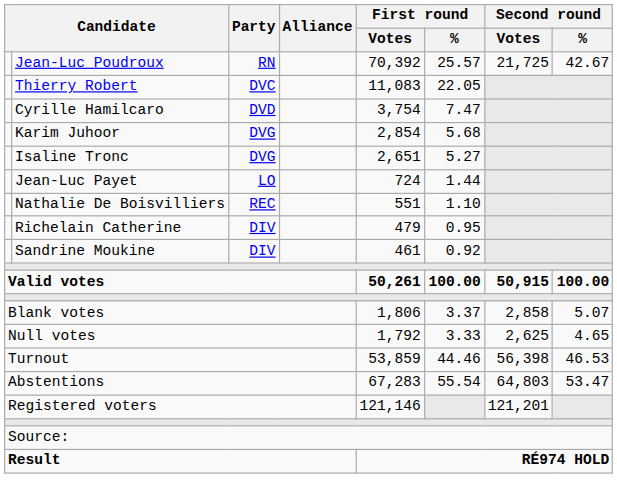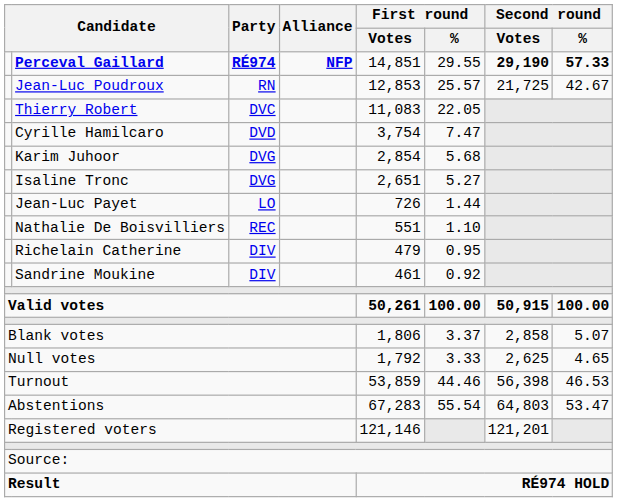+ row: Perceval Gaillard | RÉ974 | NFP | 14,851 | 29.55 | 29,190 | 57.33
Jean-Luc Poudroux | First round / Votes: 70,392 -> 12,853
Jean-Luc Payet | First round / Votes: 724 -> 726
